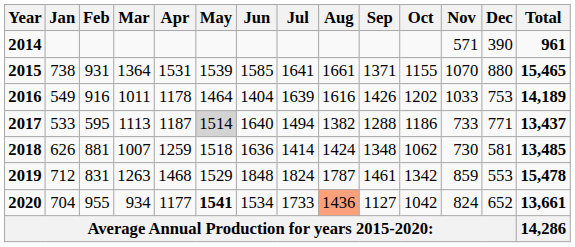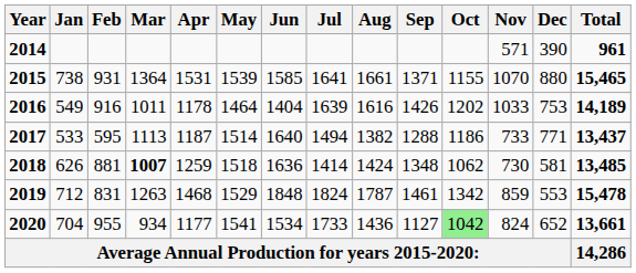2017 | May: lightgrey background -> no background
2018 | Mar: normal -> bold
2020 | May: bold -> normal
2020 | Aug: lightsalmon background -> no background
2020 | Oct: no background -> lightgreen background
